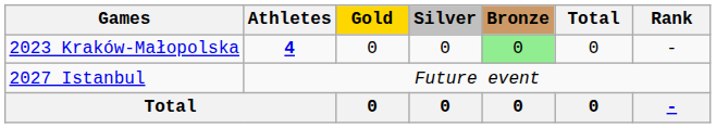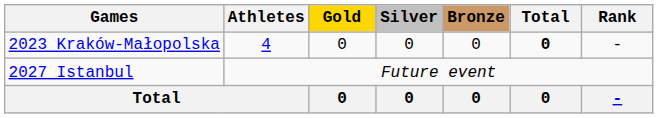2023 Kraków-Małopolska | Athletes: bold -> normal
2023 Kraków-Małopolska | Bronze: lightgreen background -> no background
2023 Kraków-Małopolska | Total: normal -> bold
